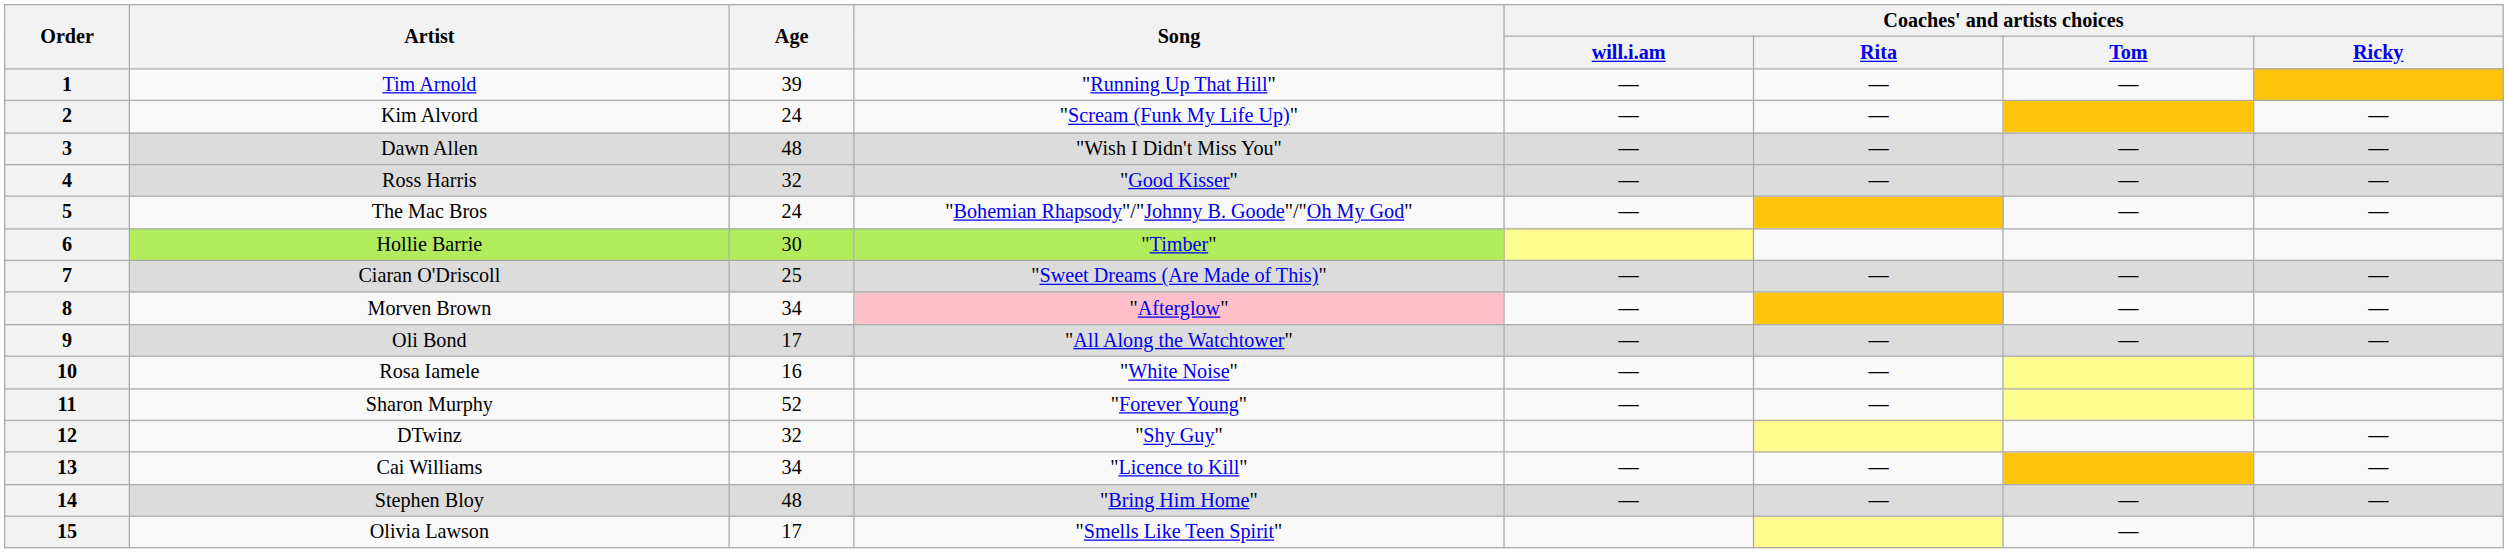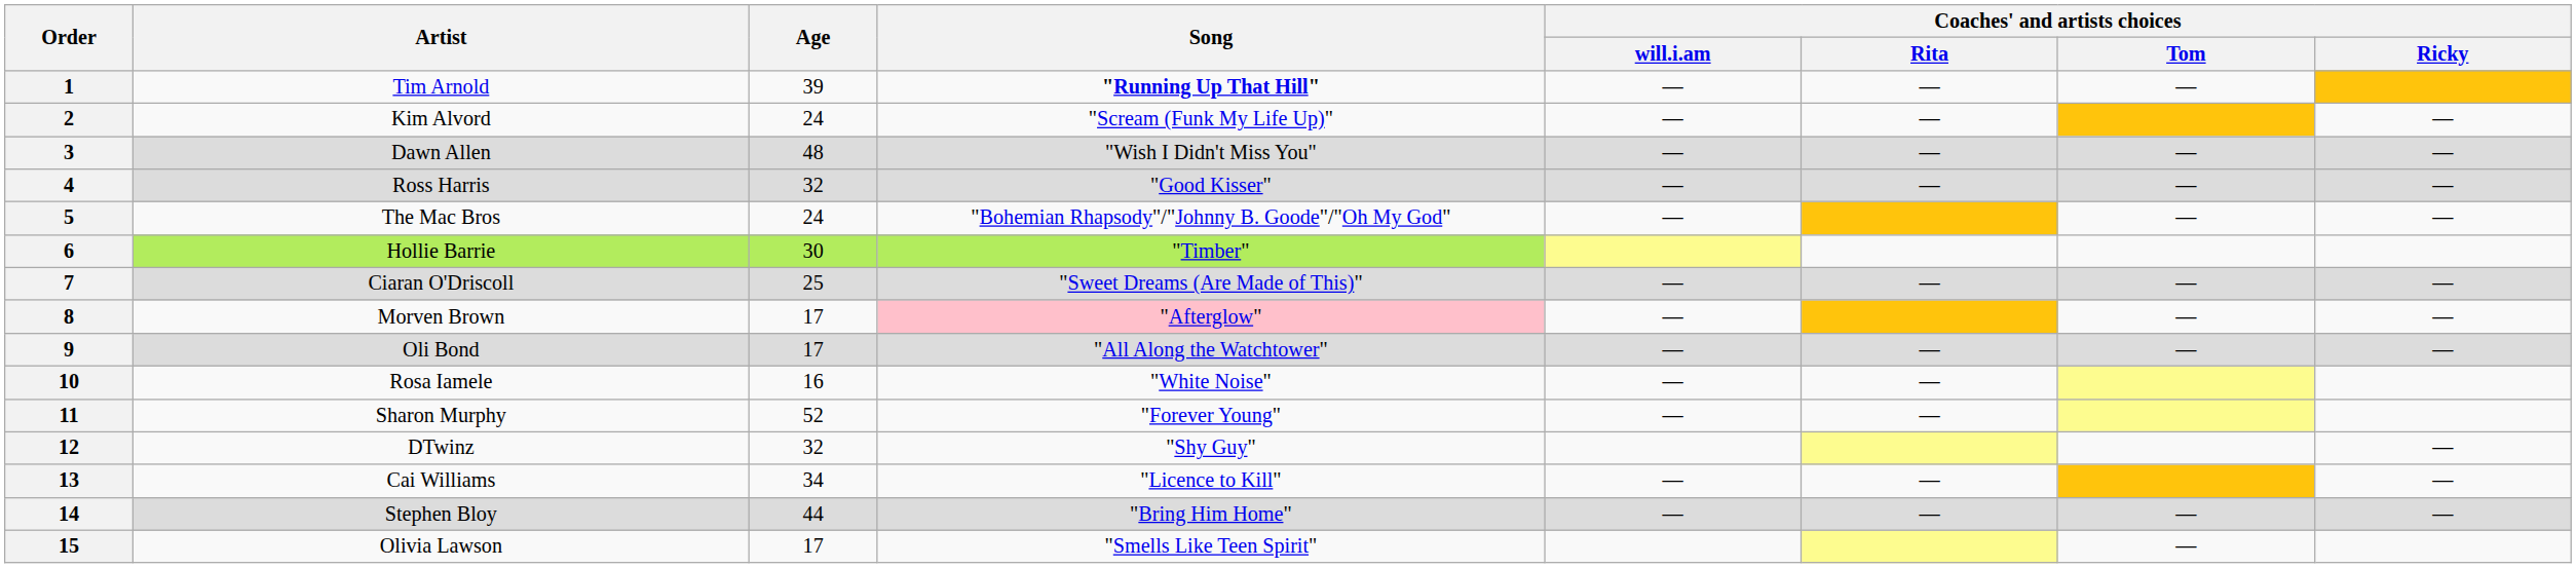1 | Song: normal -> bold
8 | Age: 34 -> 17
14 | Age: 48 -> 44
